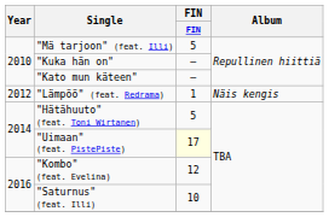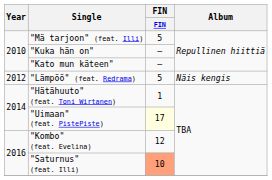"Lämpöö" (feat. Redrama) | FIN: 1 -> 5
"Hätähuuto" (feat. Toni Wirtanen) | FIN: 5 -> 1
"Saturnus" (feat. Illi) | FIN: no background -> lightsalmon background
